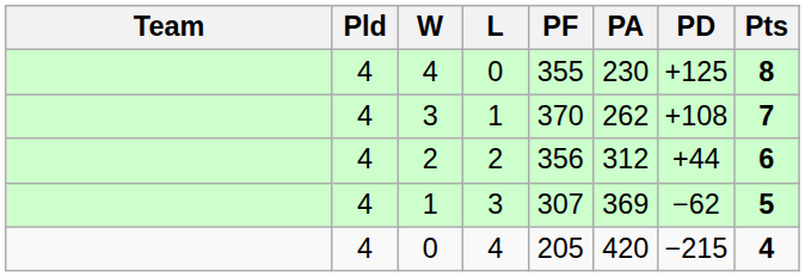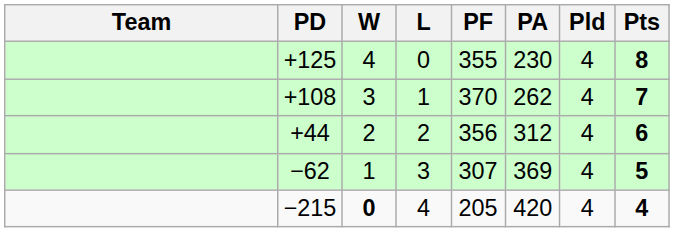columns swapped: Pld <-> PD
row 6 | W: normal -> bold
